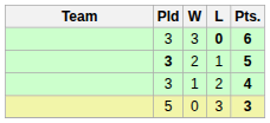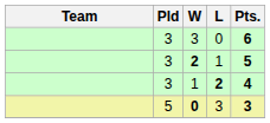row 2 | L: bold -> normal
row 3 | Pld: bold -> normal
row 3 | W: normal -> bold
row 4 | L: normal -> bold
row 5 | W: normal -> bold
